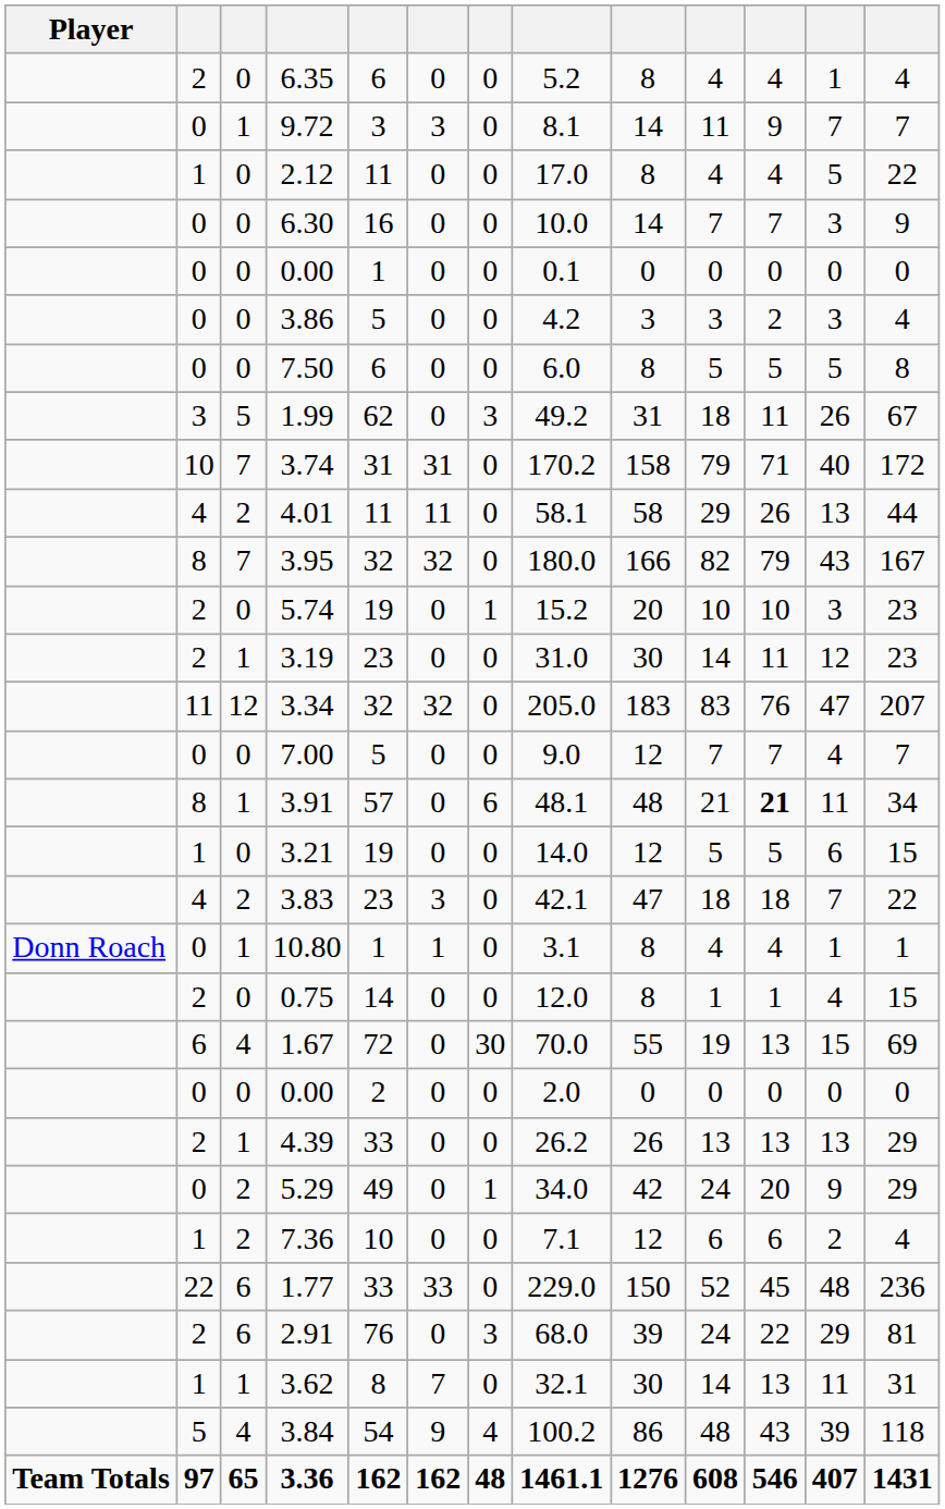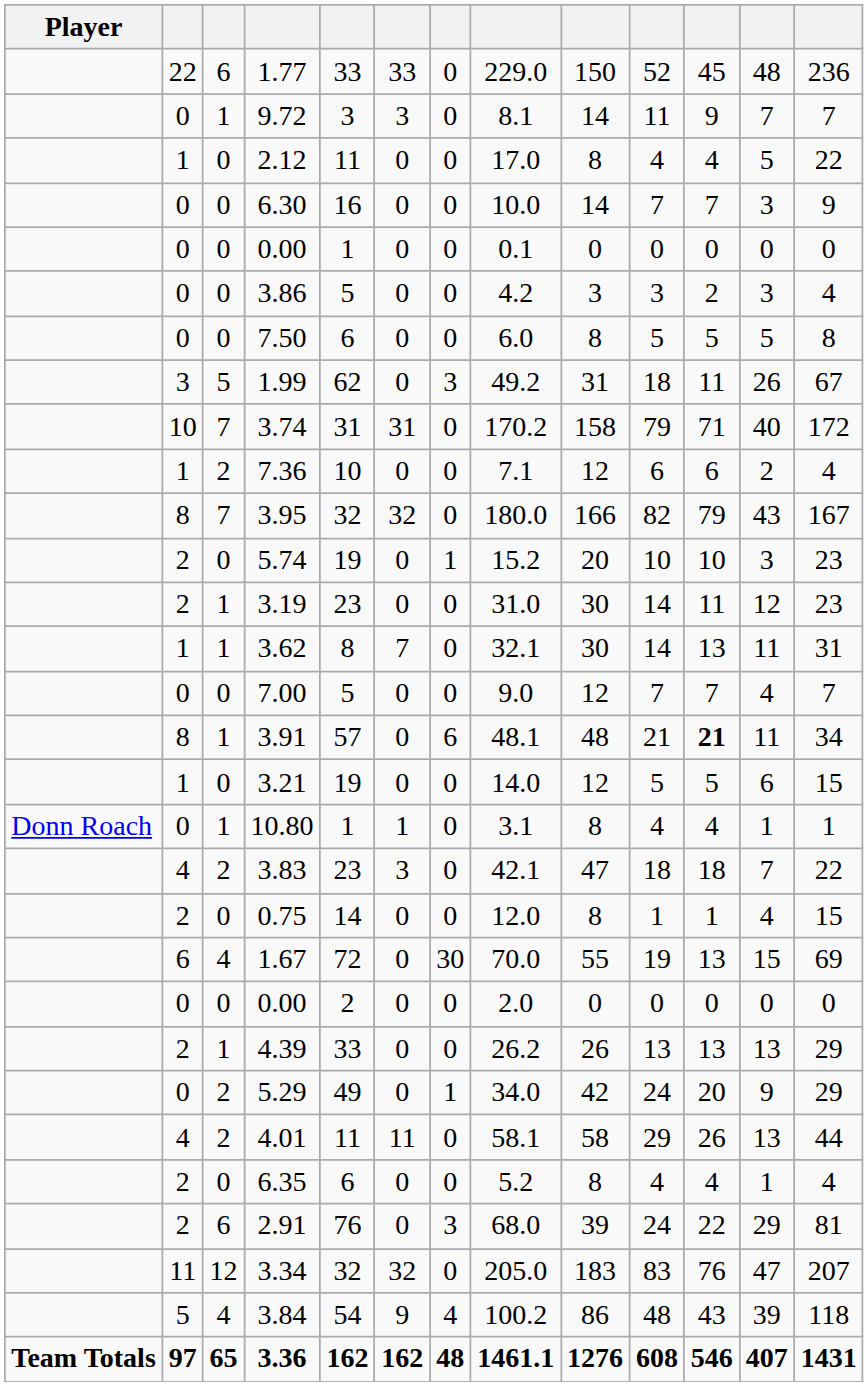rows swapped: 1.77 <-> 6.35
rows swapped: 4.01 <-> 7.36
rows swapped: 3.34 <-> 3.62
rows swapped: 3.83 <-> 10.80
